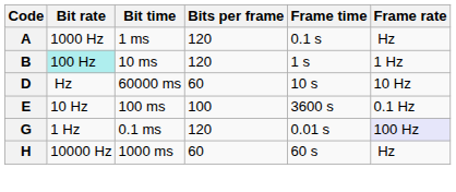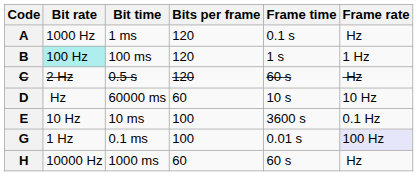B | Bit time: 10 ms -> 100 ms
+ row: C | 2 Hz | 0.5 s | 120 | 60 s | Hz
E | Bit time: 100 ms -> 10 ms
G | Bits per frame: 120 -> 100
